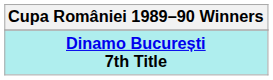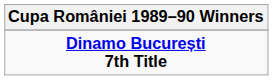row 2 | column 1: paleturquoise background -> no background
